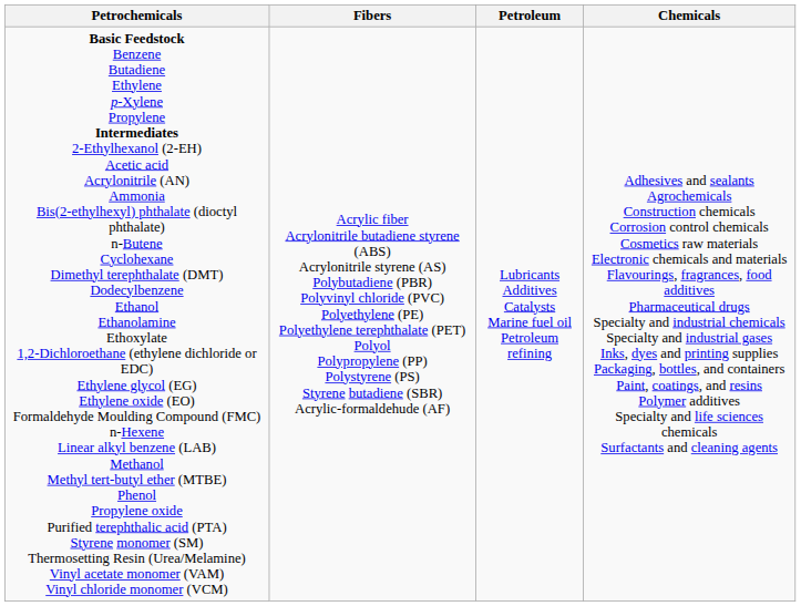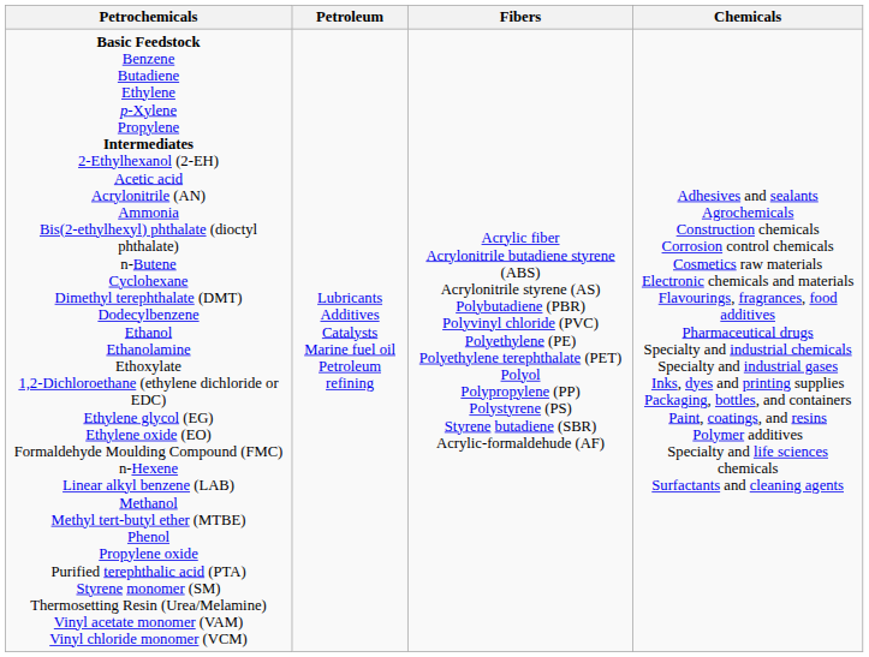columns swapped: Fibers <-> Petroleum
